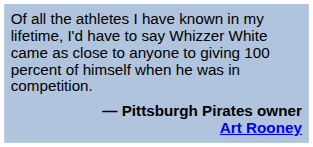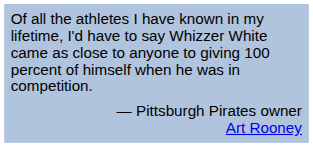row 2 | column 1: bold -> normal
